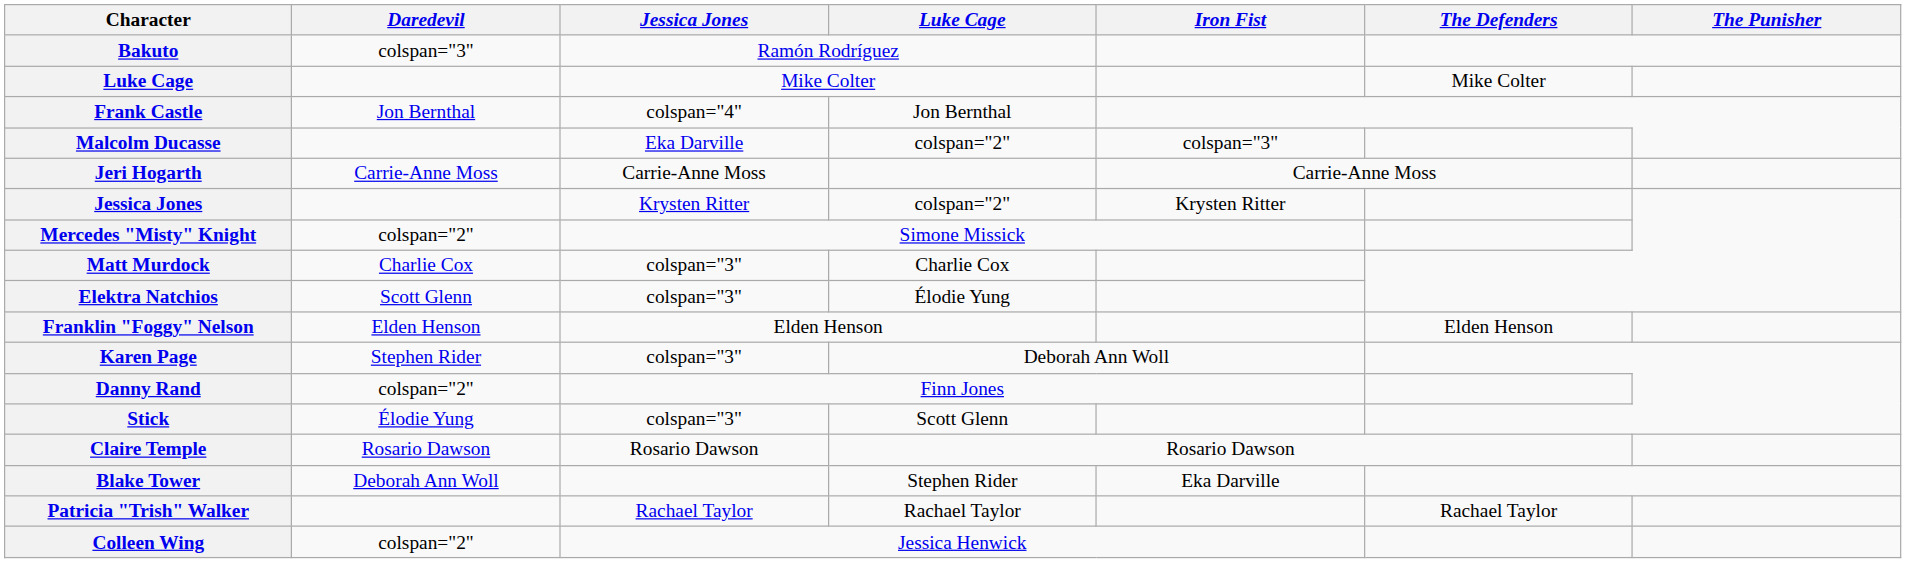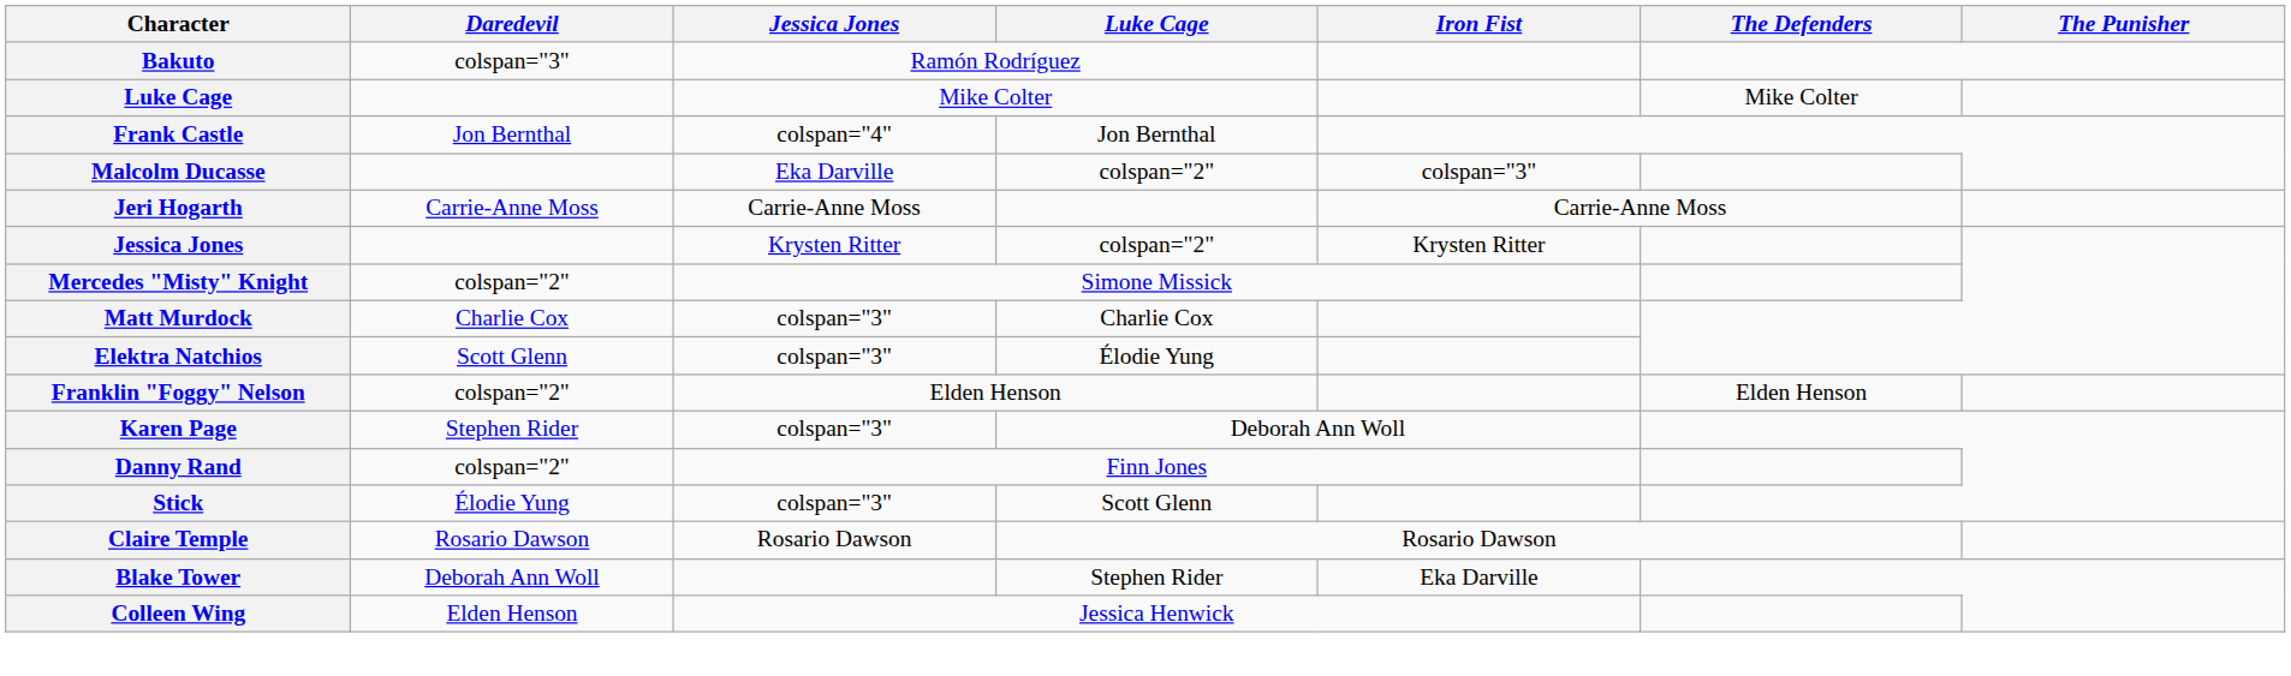Franklin "Foggy" Nelson | Daredevil: Elden Henson -> colspan="2"
- row: Patricia "Trish" Walker | Rachael Taylor | Rachael Taylor | Rachael Taylor
Colleen Wing | Daredevil: colspan="2" -> Elden Henson
